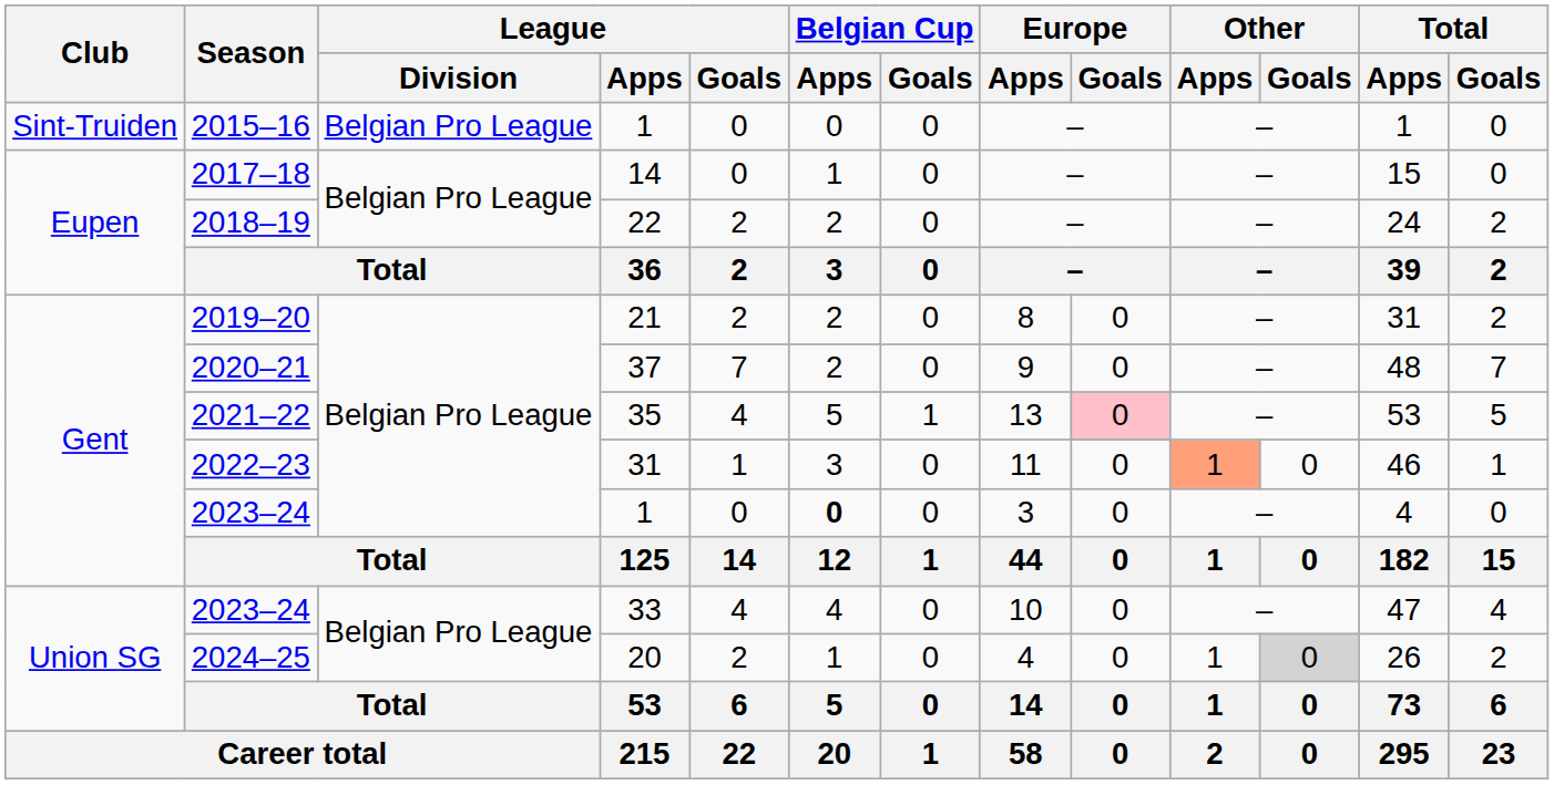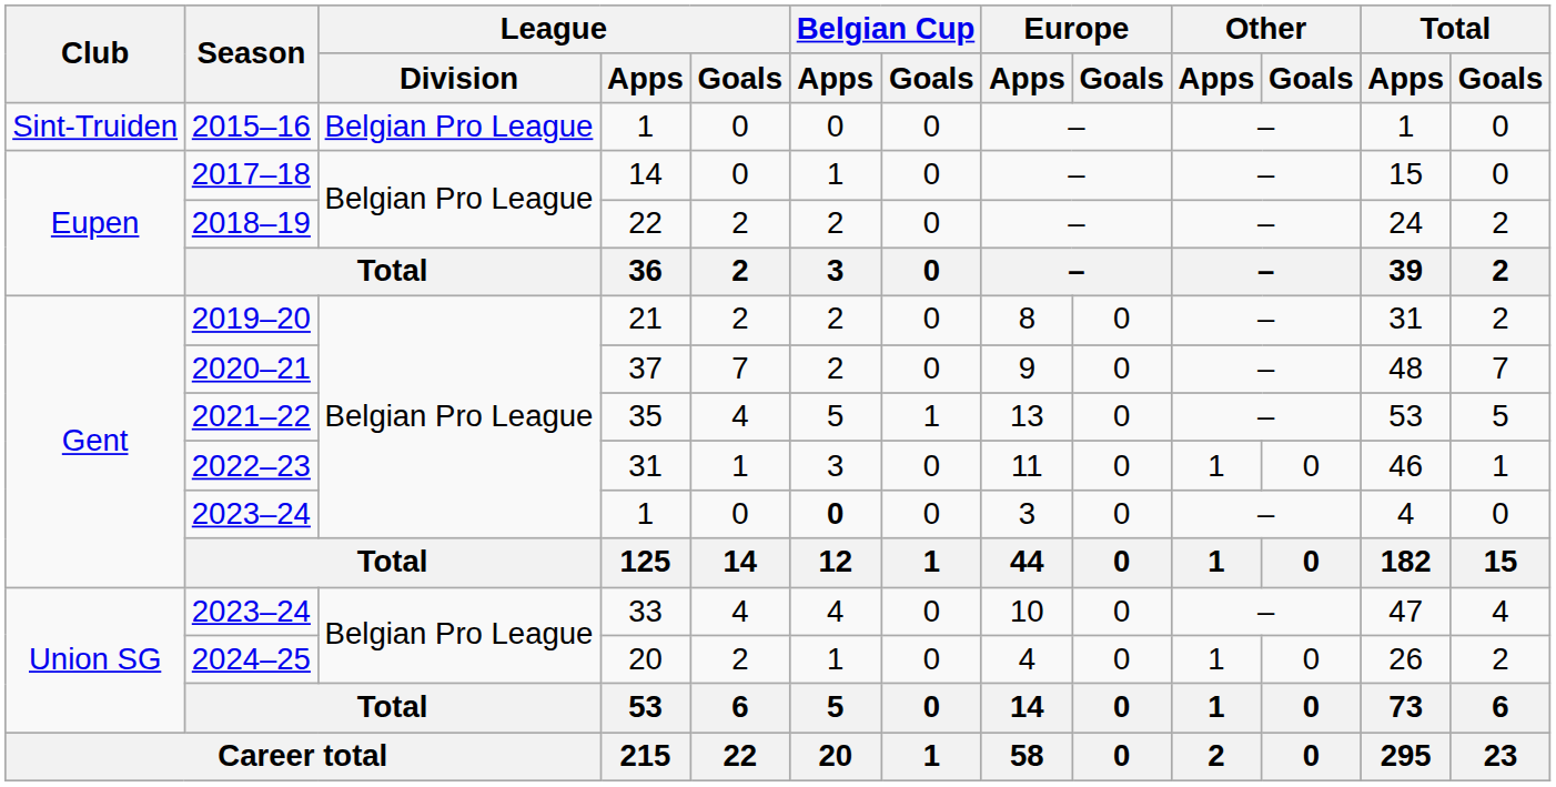2021–22 | Europe / Goals: pink background -> no background
2022–23 | Other / Apps: lightsalmon background -> no background
2024–25 | Other / Goals: lightgrey background -> no background
